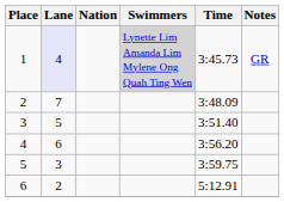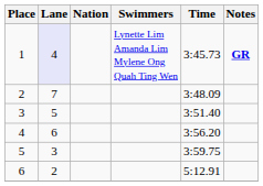1 | Swimmers: lightgrey background -> no background
1 | Notes: normal -> bold
